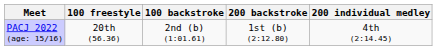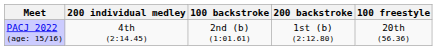columns swapped: 100 freestyle <-> 200 individual medley
